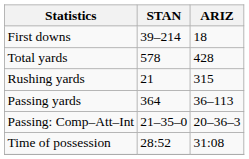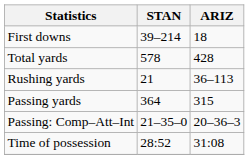Rushing yards | ARIZ: 315 -> 36–113
Passing yards | ARIZ: 36–113 -> 315
